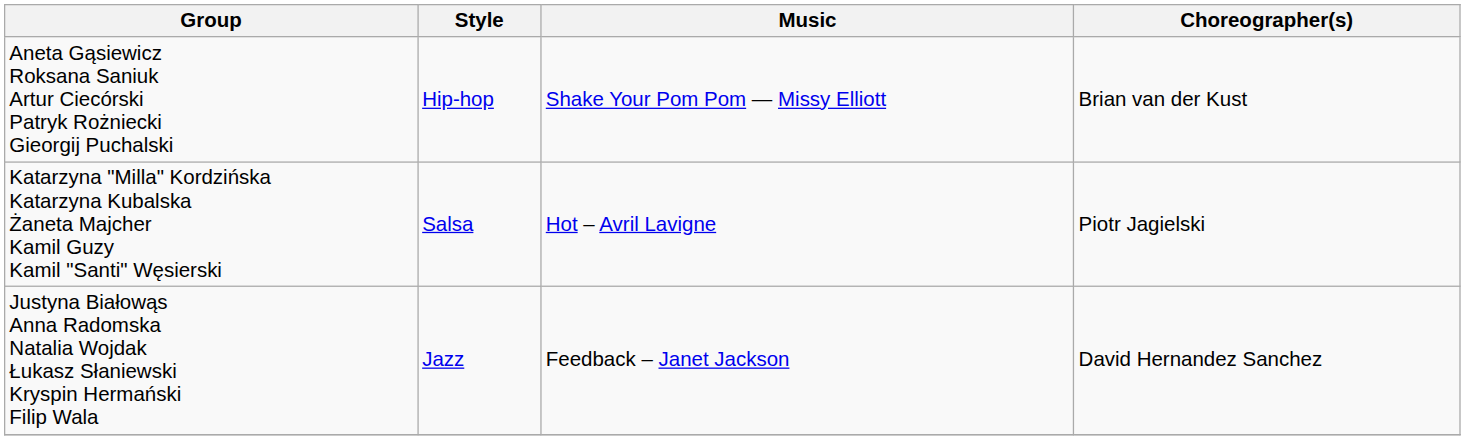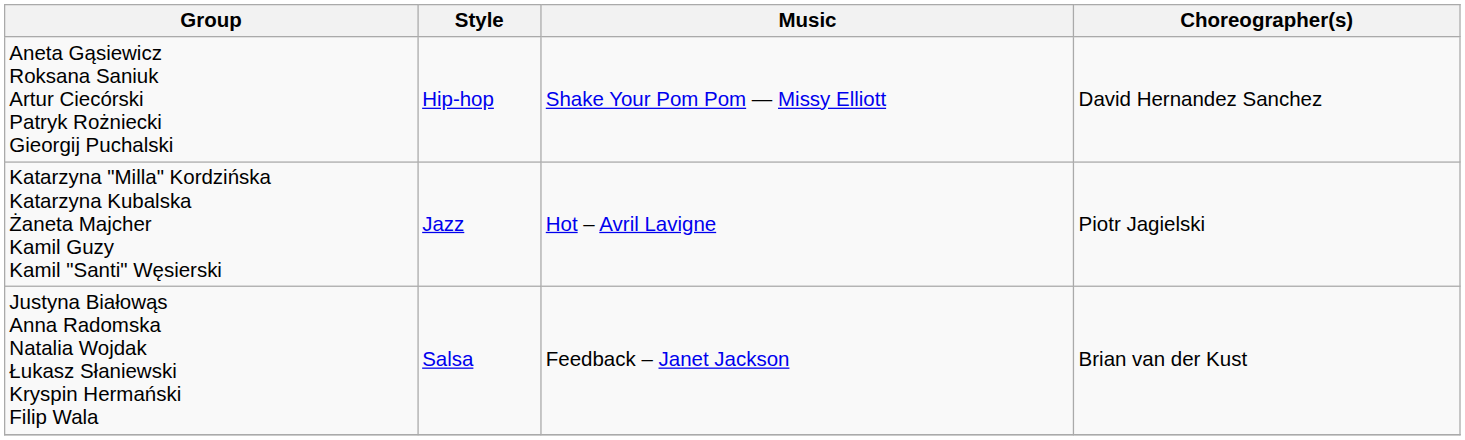row 2 | Choreographer(s): Brian van der Kust -> David Hernandez Sanchez
row 3 | Style: Salsa -> Jazz
row 4 | Style: Jazz -> Salsa
row 4 | Choreographer(s): David Hernandez Sanchez -> Brian van der Kust
